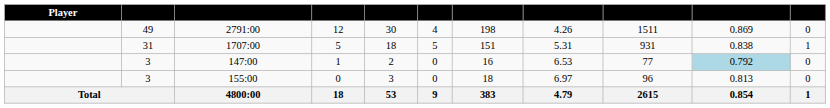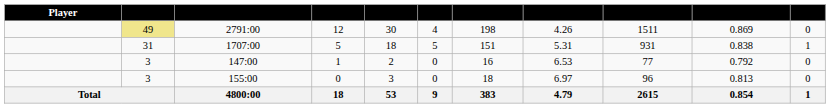2791:00 | column 2: no background -> khaki background
147:00 | column 10: lightblue background -> no background
